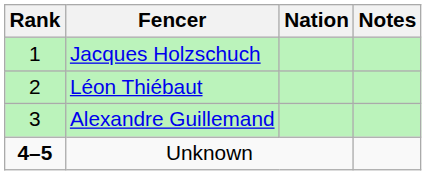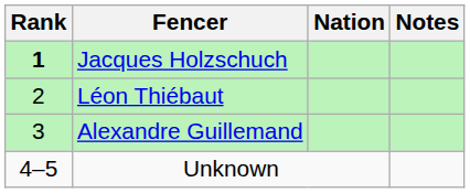Jacques Holzschuch | Rank: normal -> bold
Unknown | Rank: bold -> normal
